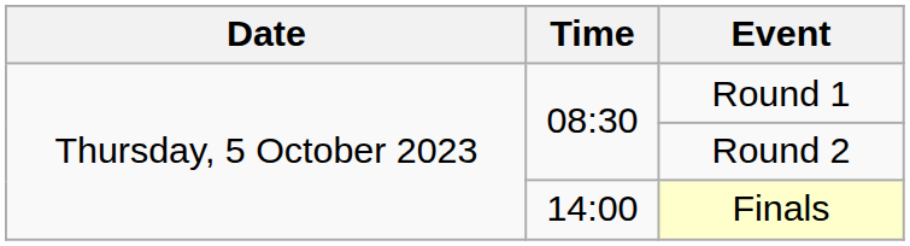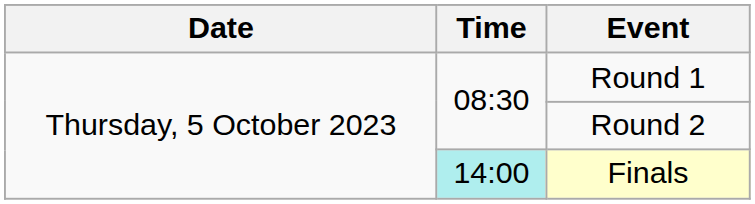Finals | Time: no background -> paleturquoise background
